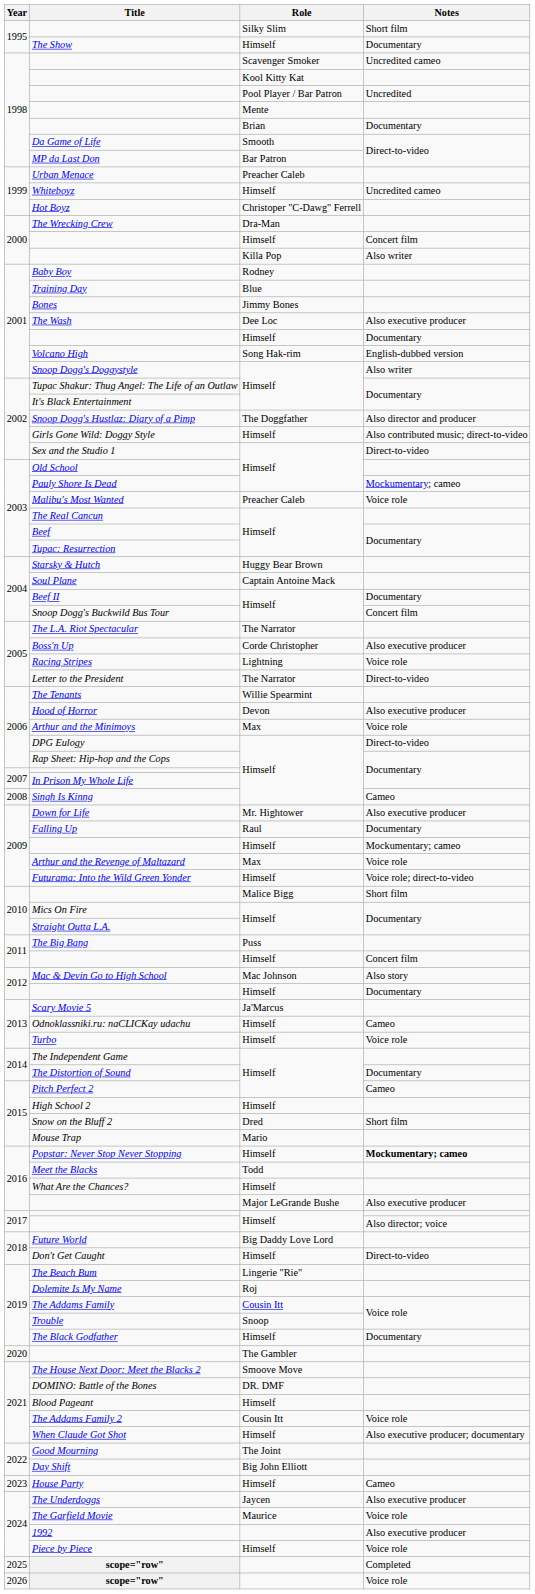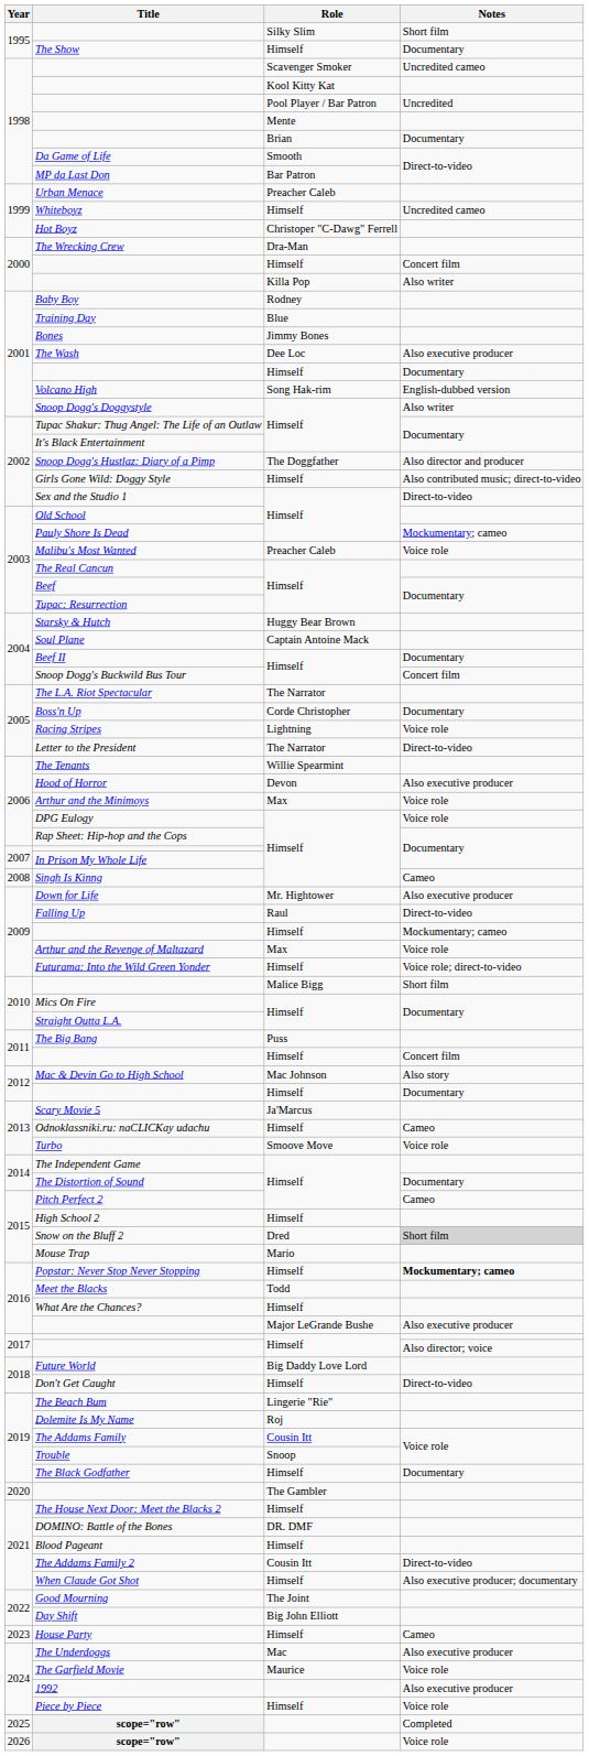Boss'n Up | Notes: Also executive producer -> Documentary
DPG Eulogy | Notes: Direct-to-video -> Voice role
Falling Up | Notes: Documentary -> Direct-to-video
Turbo | Role: Himself -> Smoove Move
Snow on the Bluff 2 | Notes: no background -> lightgrey background
The House Next Door: Meet the Blacks 2 | Role: Smoove Move -> Himself
The Addams Family 2 | Notes: Voice role -> Direct-to-video
The Underdoggs | Role: Jaycen -> Mac
